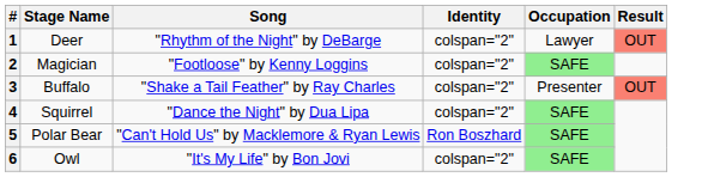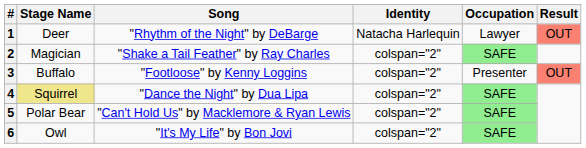1 | Identity: colspan="2" -> Natacha Harlequin
2 | Song: "Footloose" by Kenny Loggins -> "Shake a Tail Feather" by Ray Charles
3 | Song: "Shake a Tail Feather" by Ray Charles -> "Footloose" by Kenny Loggins
4 | Stage Name: no background -> khaki background
5 | Identity: Ron Boszhard -> colspan="2"
